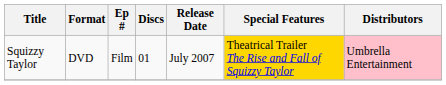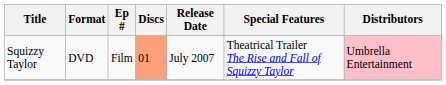Squizzy Taylor | Discs: no background -> lightsalmon background
Squizzy Taylor | Special Features: gold background -> no background
